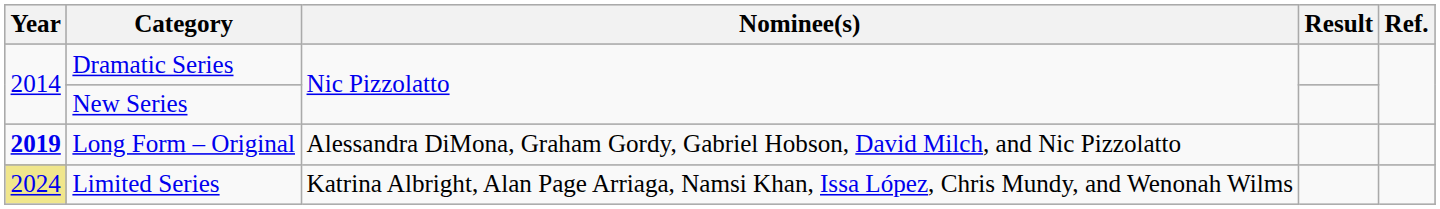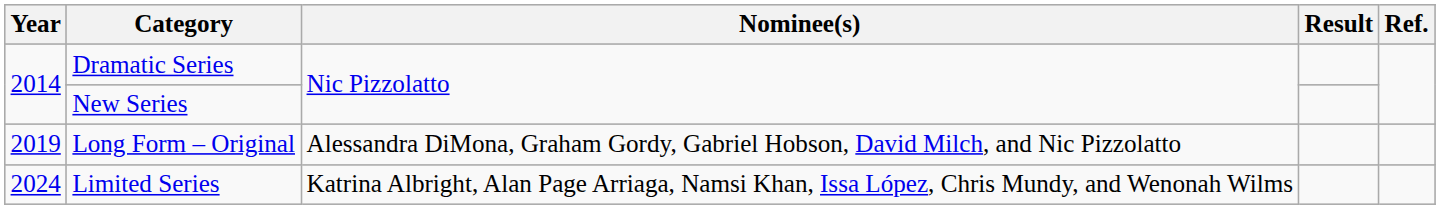Long Form – Original | Year: bold -> normal
Limited Series | Year: khaki background -> no background
